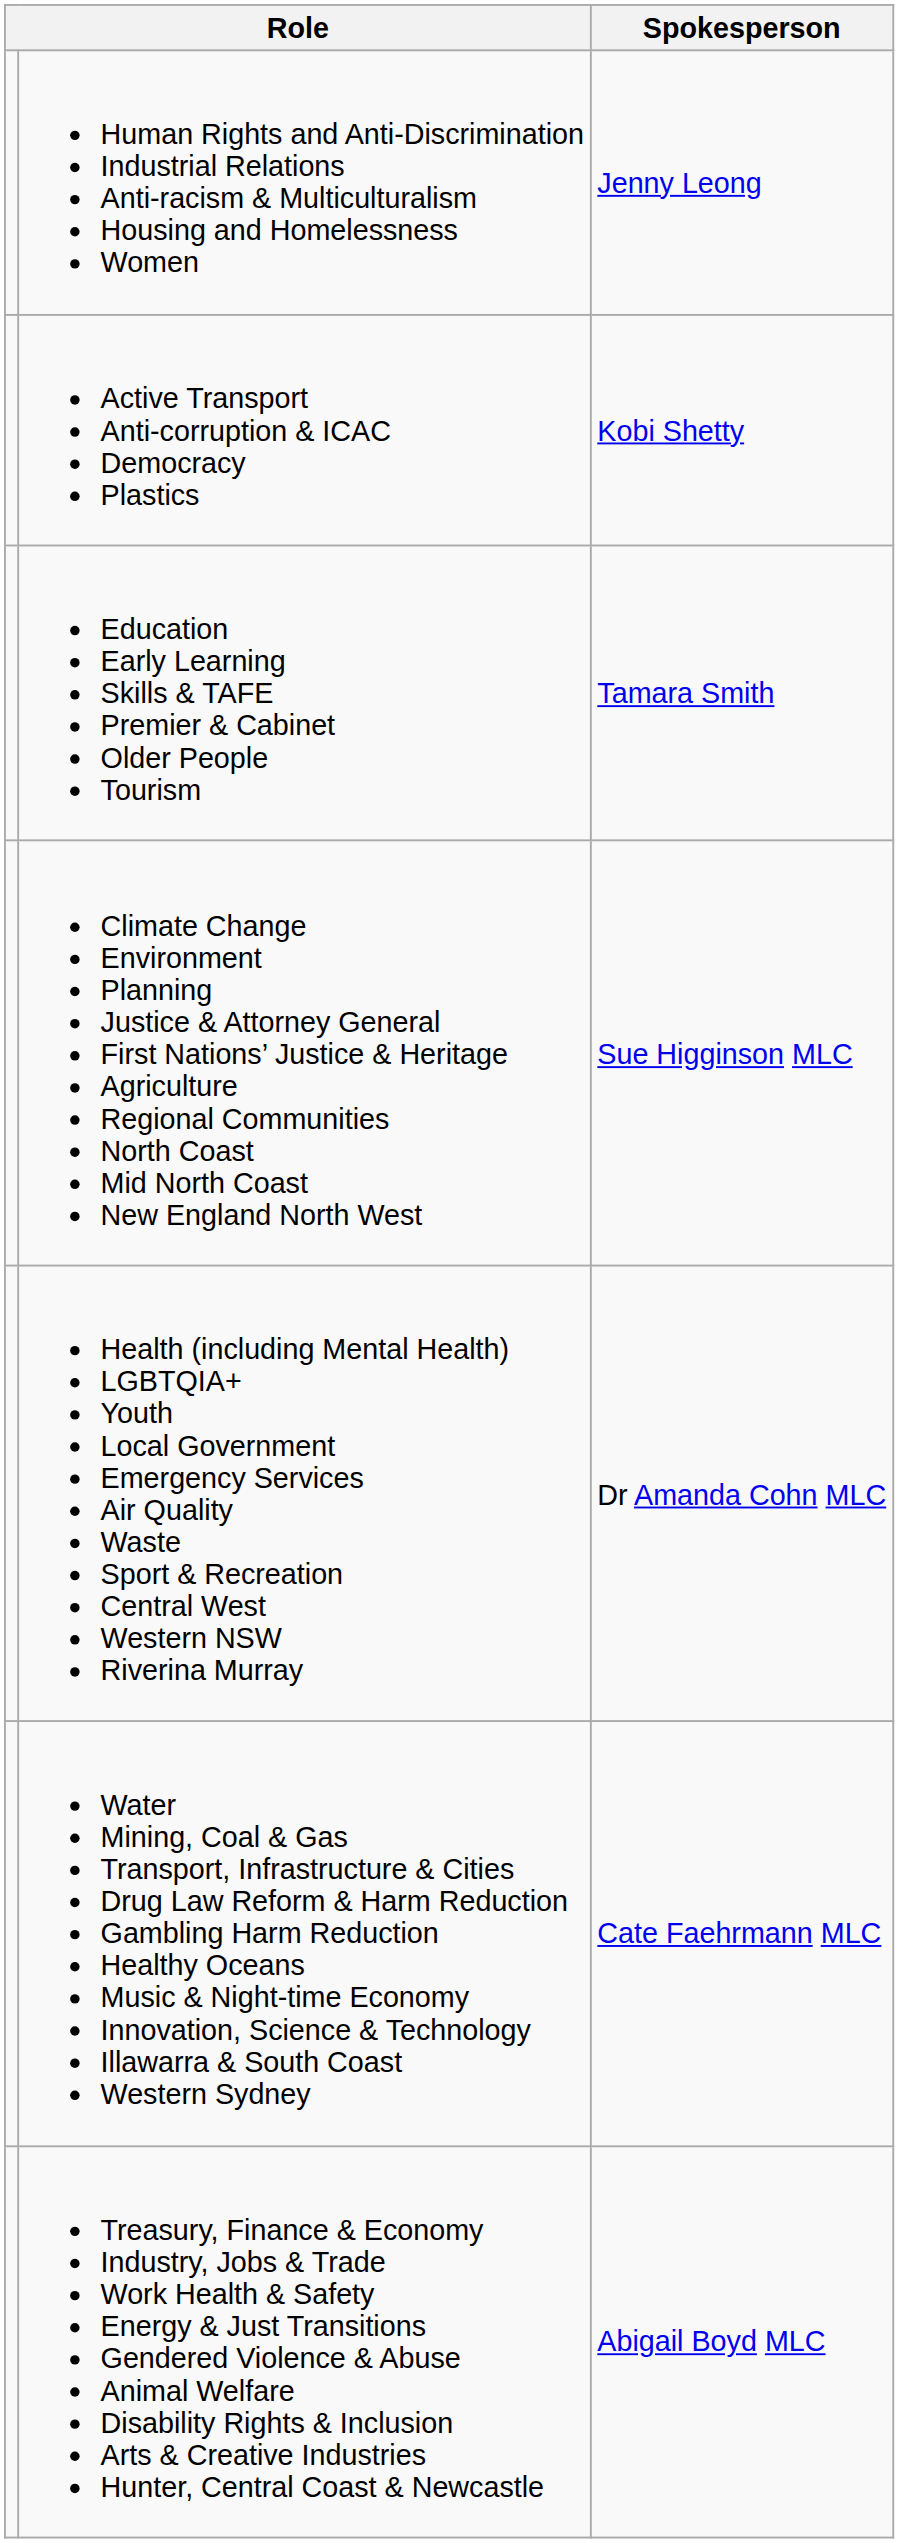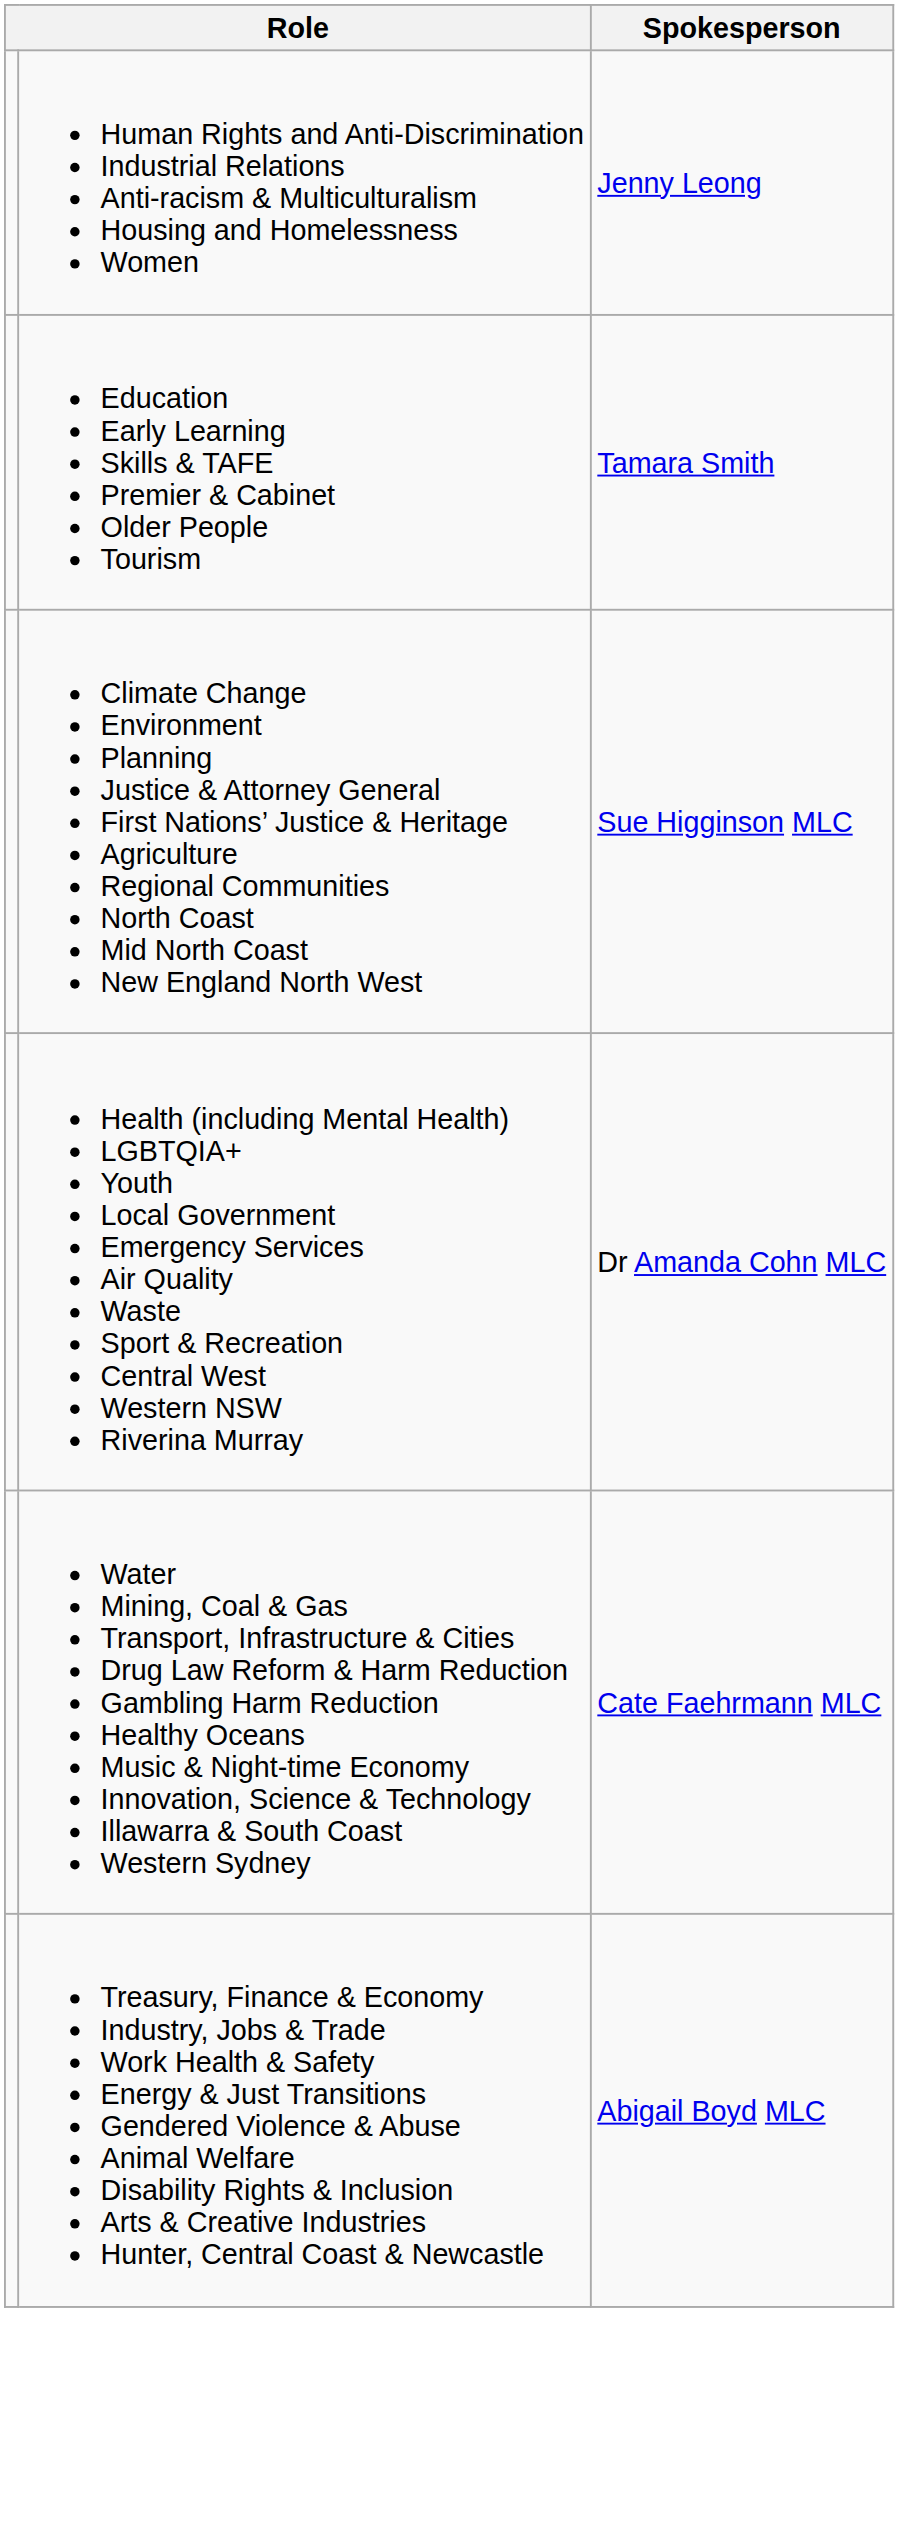- row: Active Transport Anti-corruption & ICAC Democracy Plastics | Kobi Shetty
